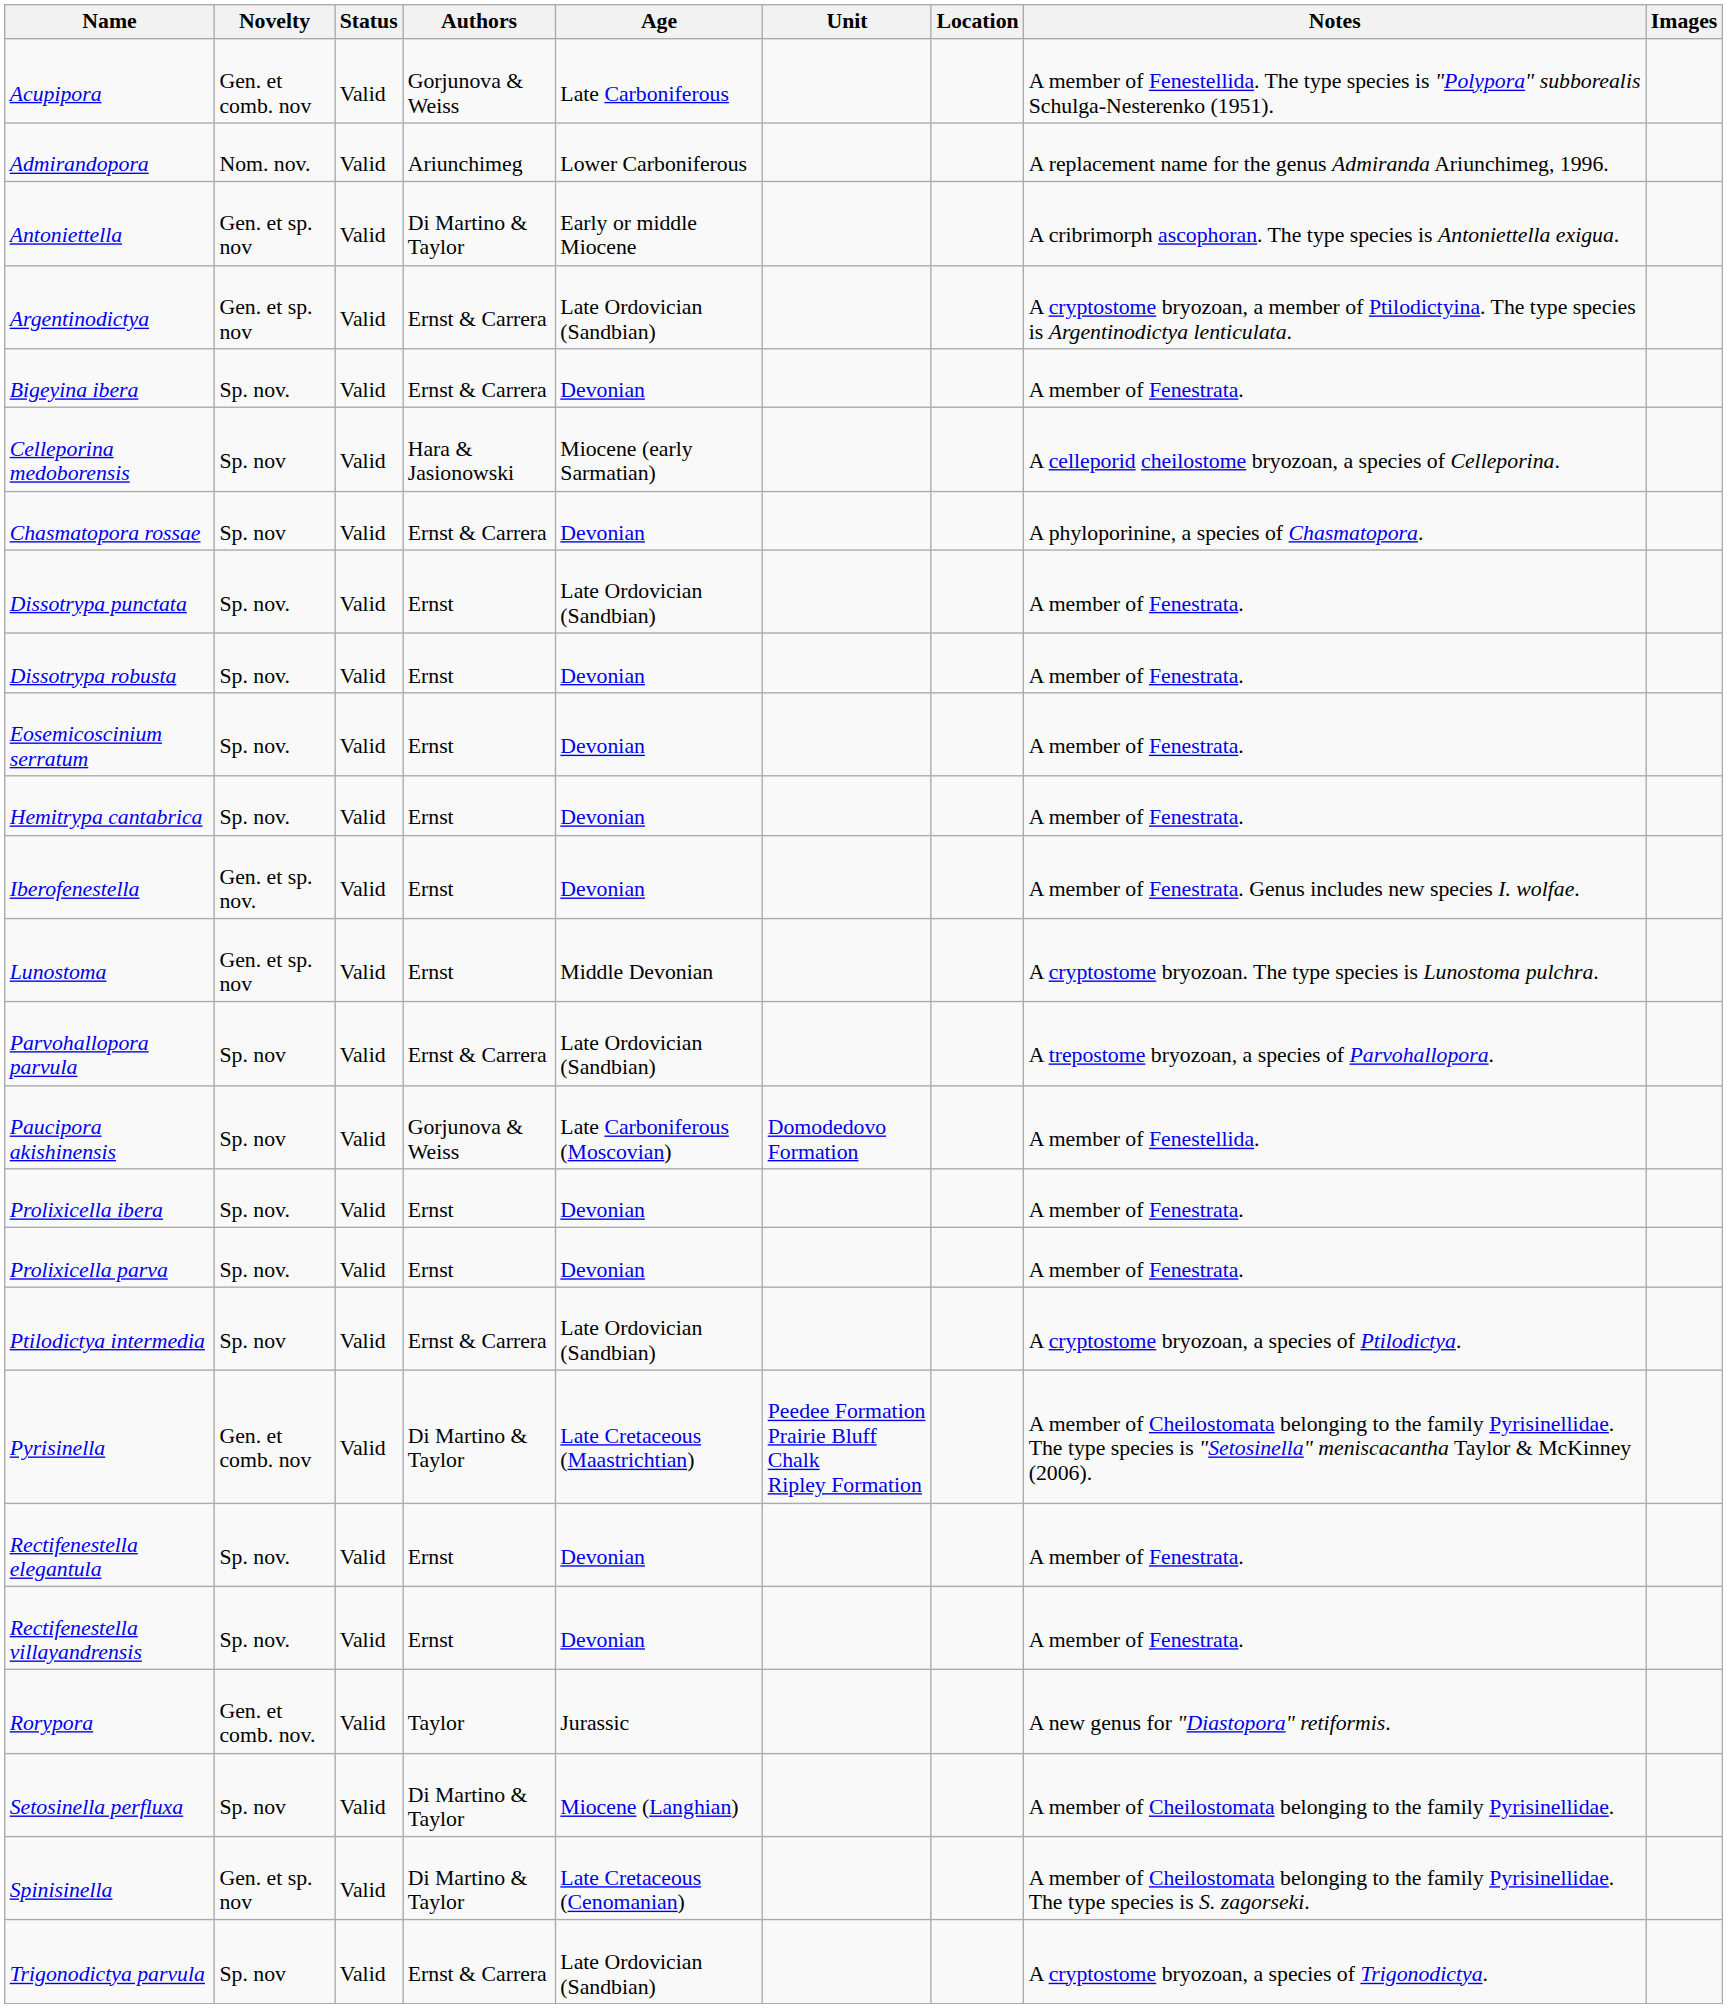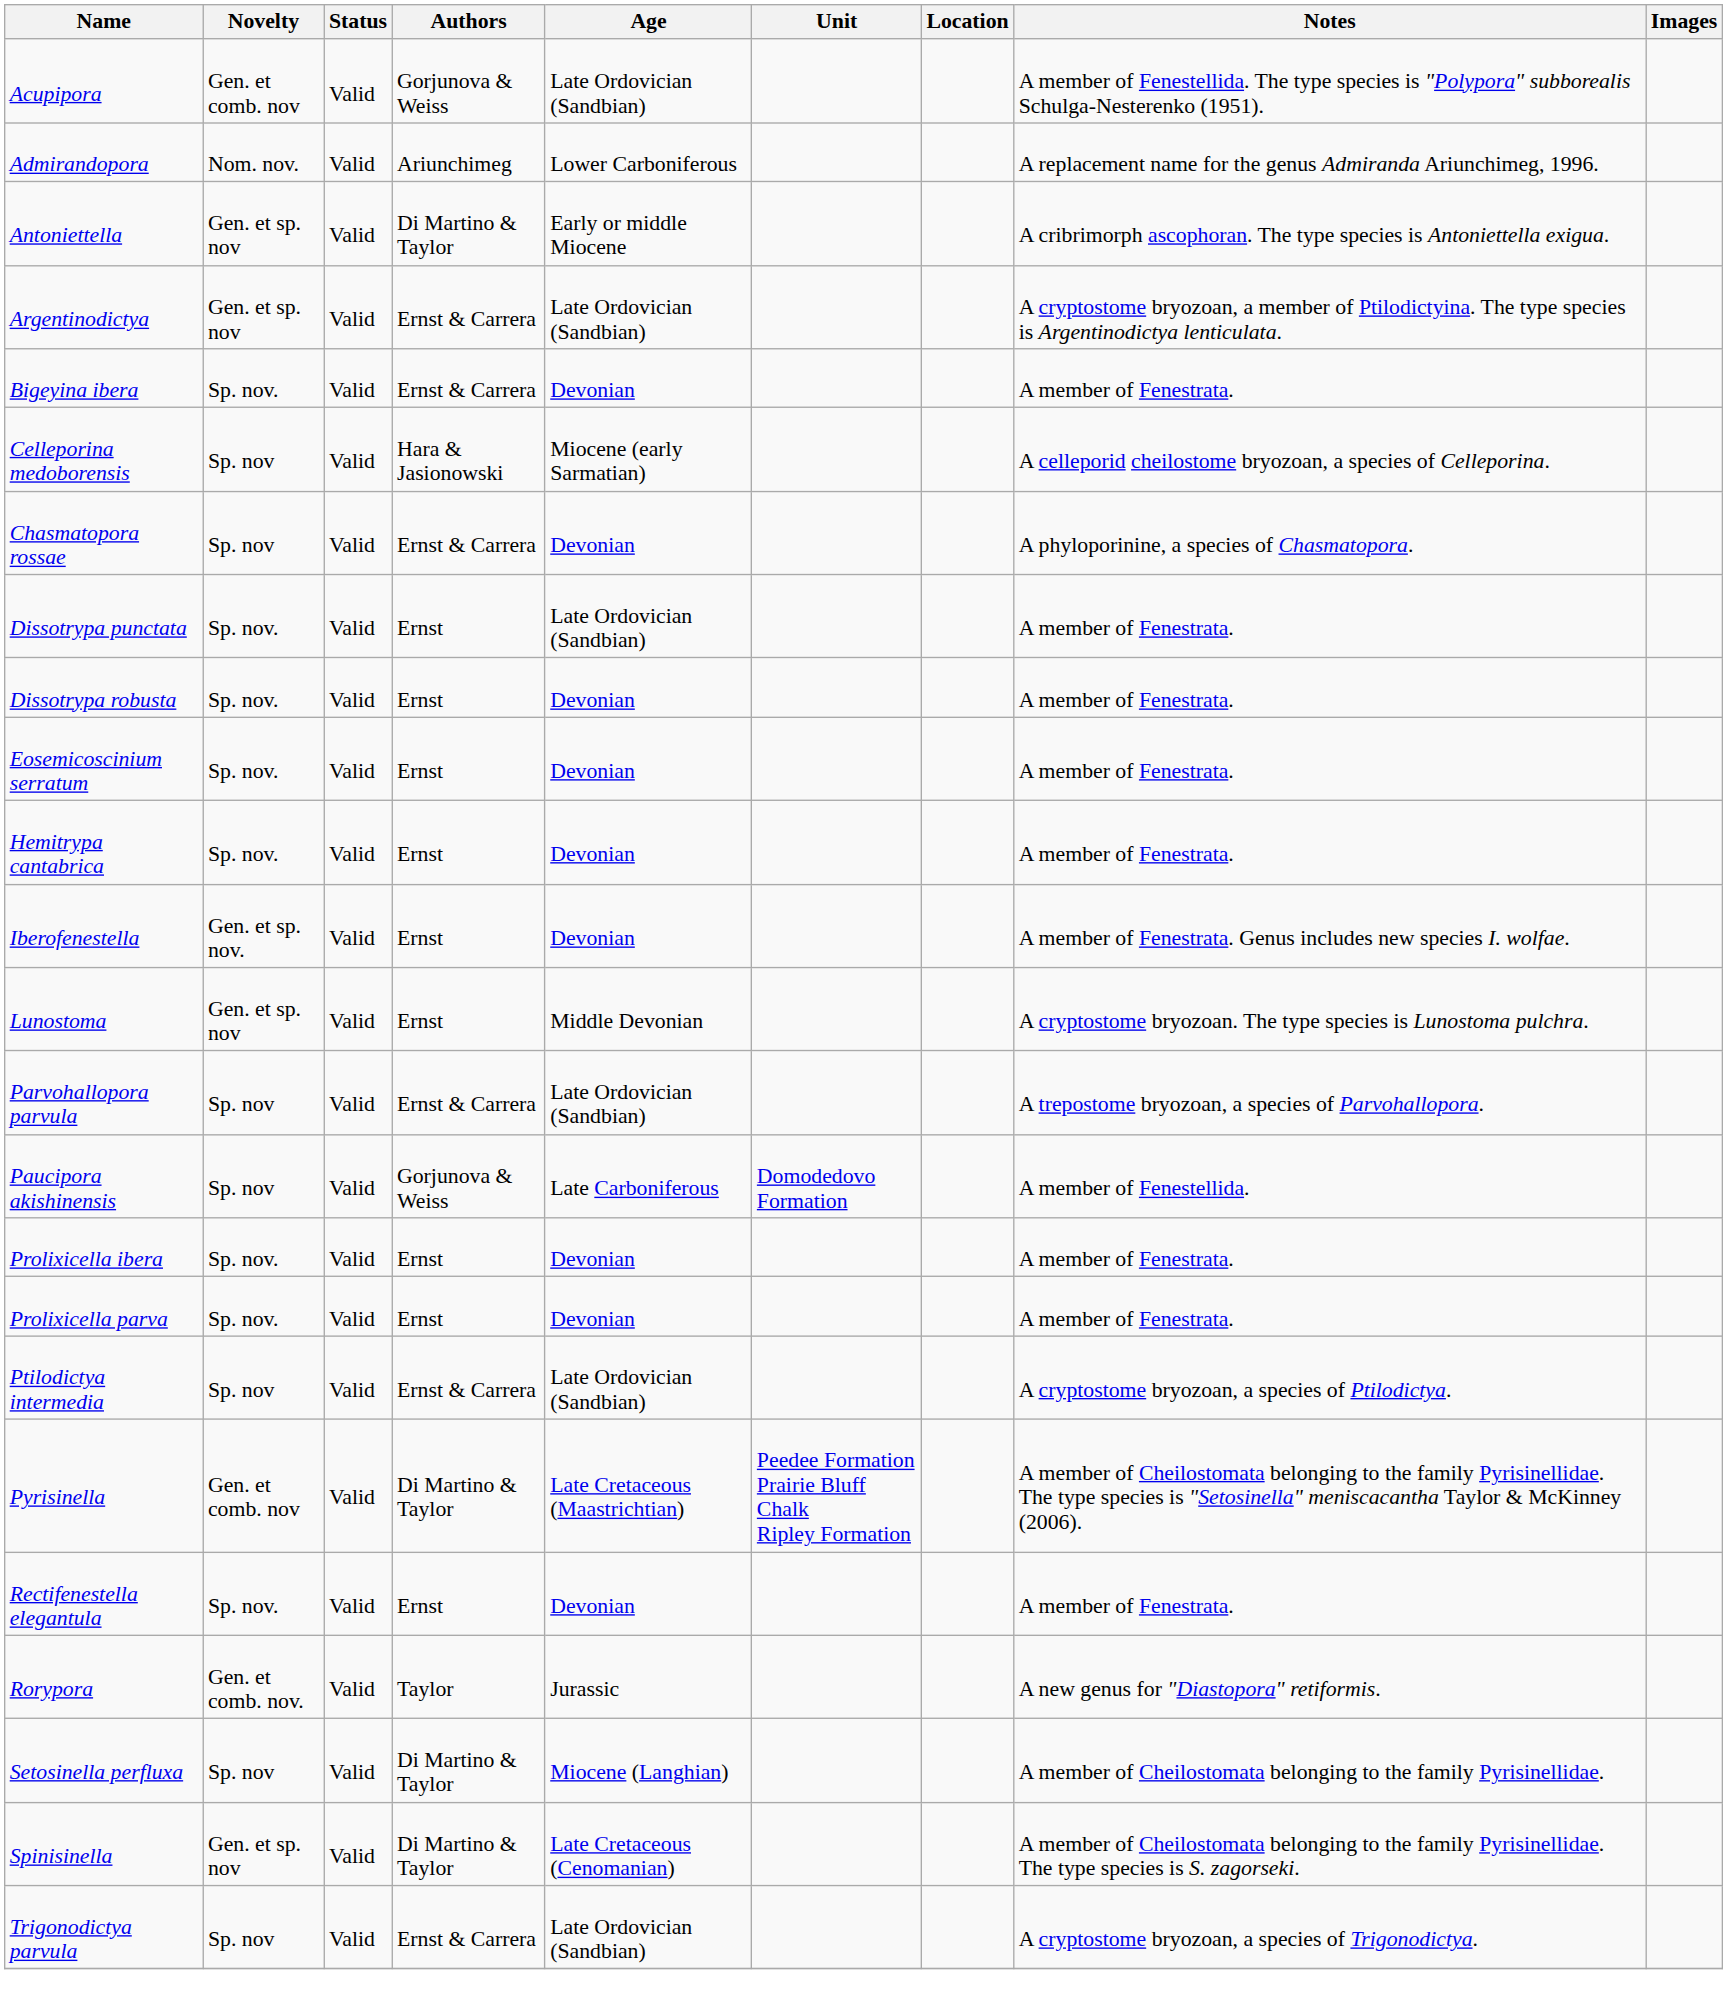Acupipora | Age: Late Carboniferous -> Late Ordovician (Sandbian)
Paucipora akishinensis | Age: Late Carboniferous (Moscovian) -> Late Carboniferous
- row: Rectifenestella villayandrensis | Sp. nov. | Valid | Ernst | Devonian | A member of Fenestrata.
